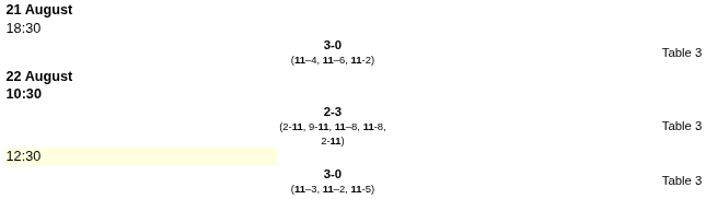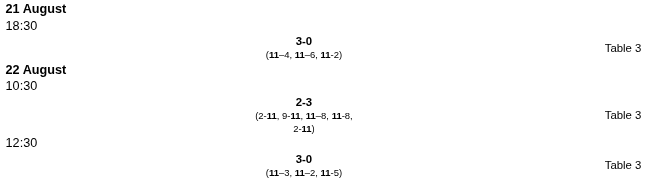10:30 | column 1: bold -> normal
12:30 | column 1: lightyellow background -> no background
